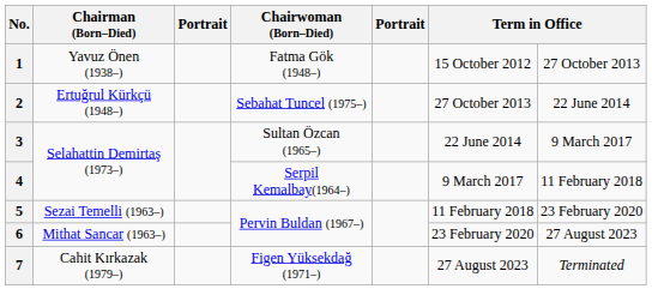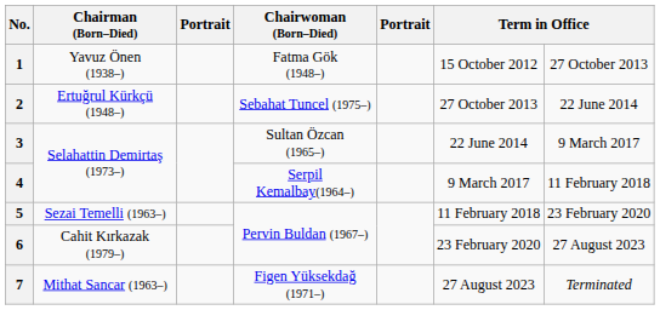6 | Chairman (Born–Died): Mithat Sancar (1963–) -> Cahit Kırkazak (1979–)
7 | Chairman (Born–Died): Cahit Kırkazak (1979–) -> Mithat Sancar (1963–)
